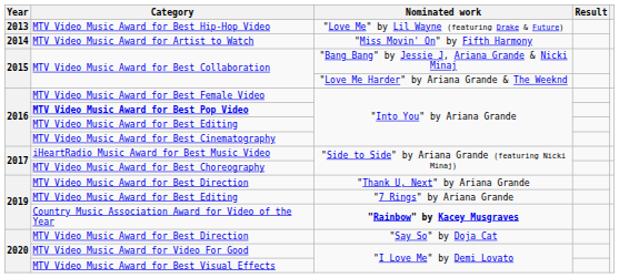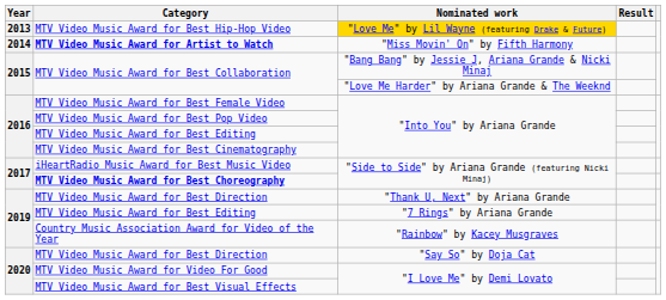MTV Video Music Award for Best Hip-Hop Video | Nominated work: no background -> gold background
MTV Video Music Award for Artist to Watch | Category: normal -> bold
MTV Video Music Award for Best Pop Video | Category: bold -> normal
MTV Video Music Award for Best Choreography | Category: normal -> bold
Country Music Association Award for Video of the Year | Nominated work: bold -> normal
